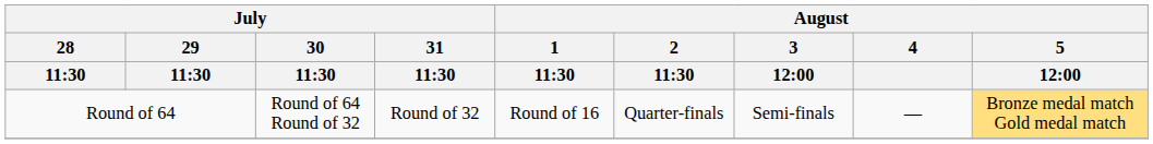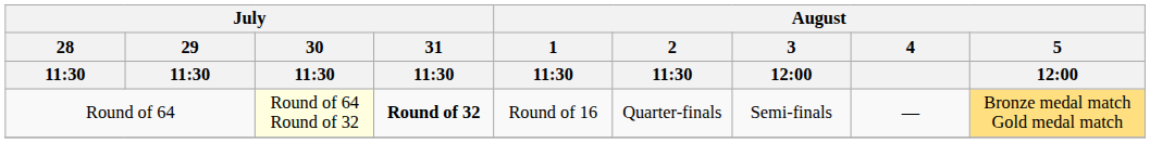Round of 64 | July / 30 / 11:30: no background -> lightyellow background
Round of 64 | July / 31 / 11:30: normal -> bold
